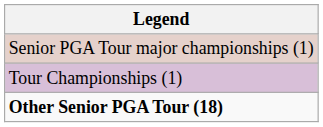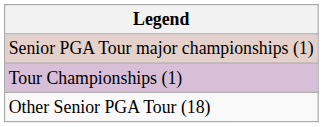row 4 | column 1: bold -> normal
